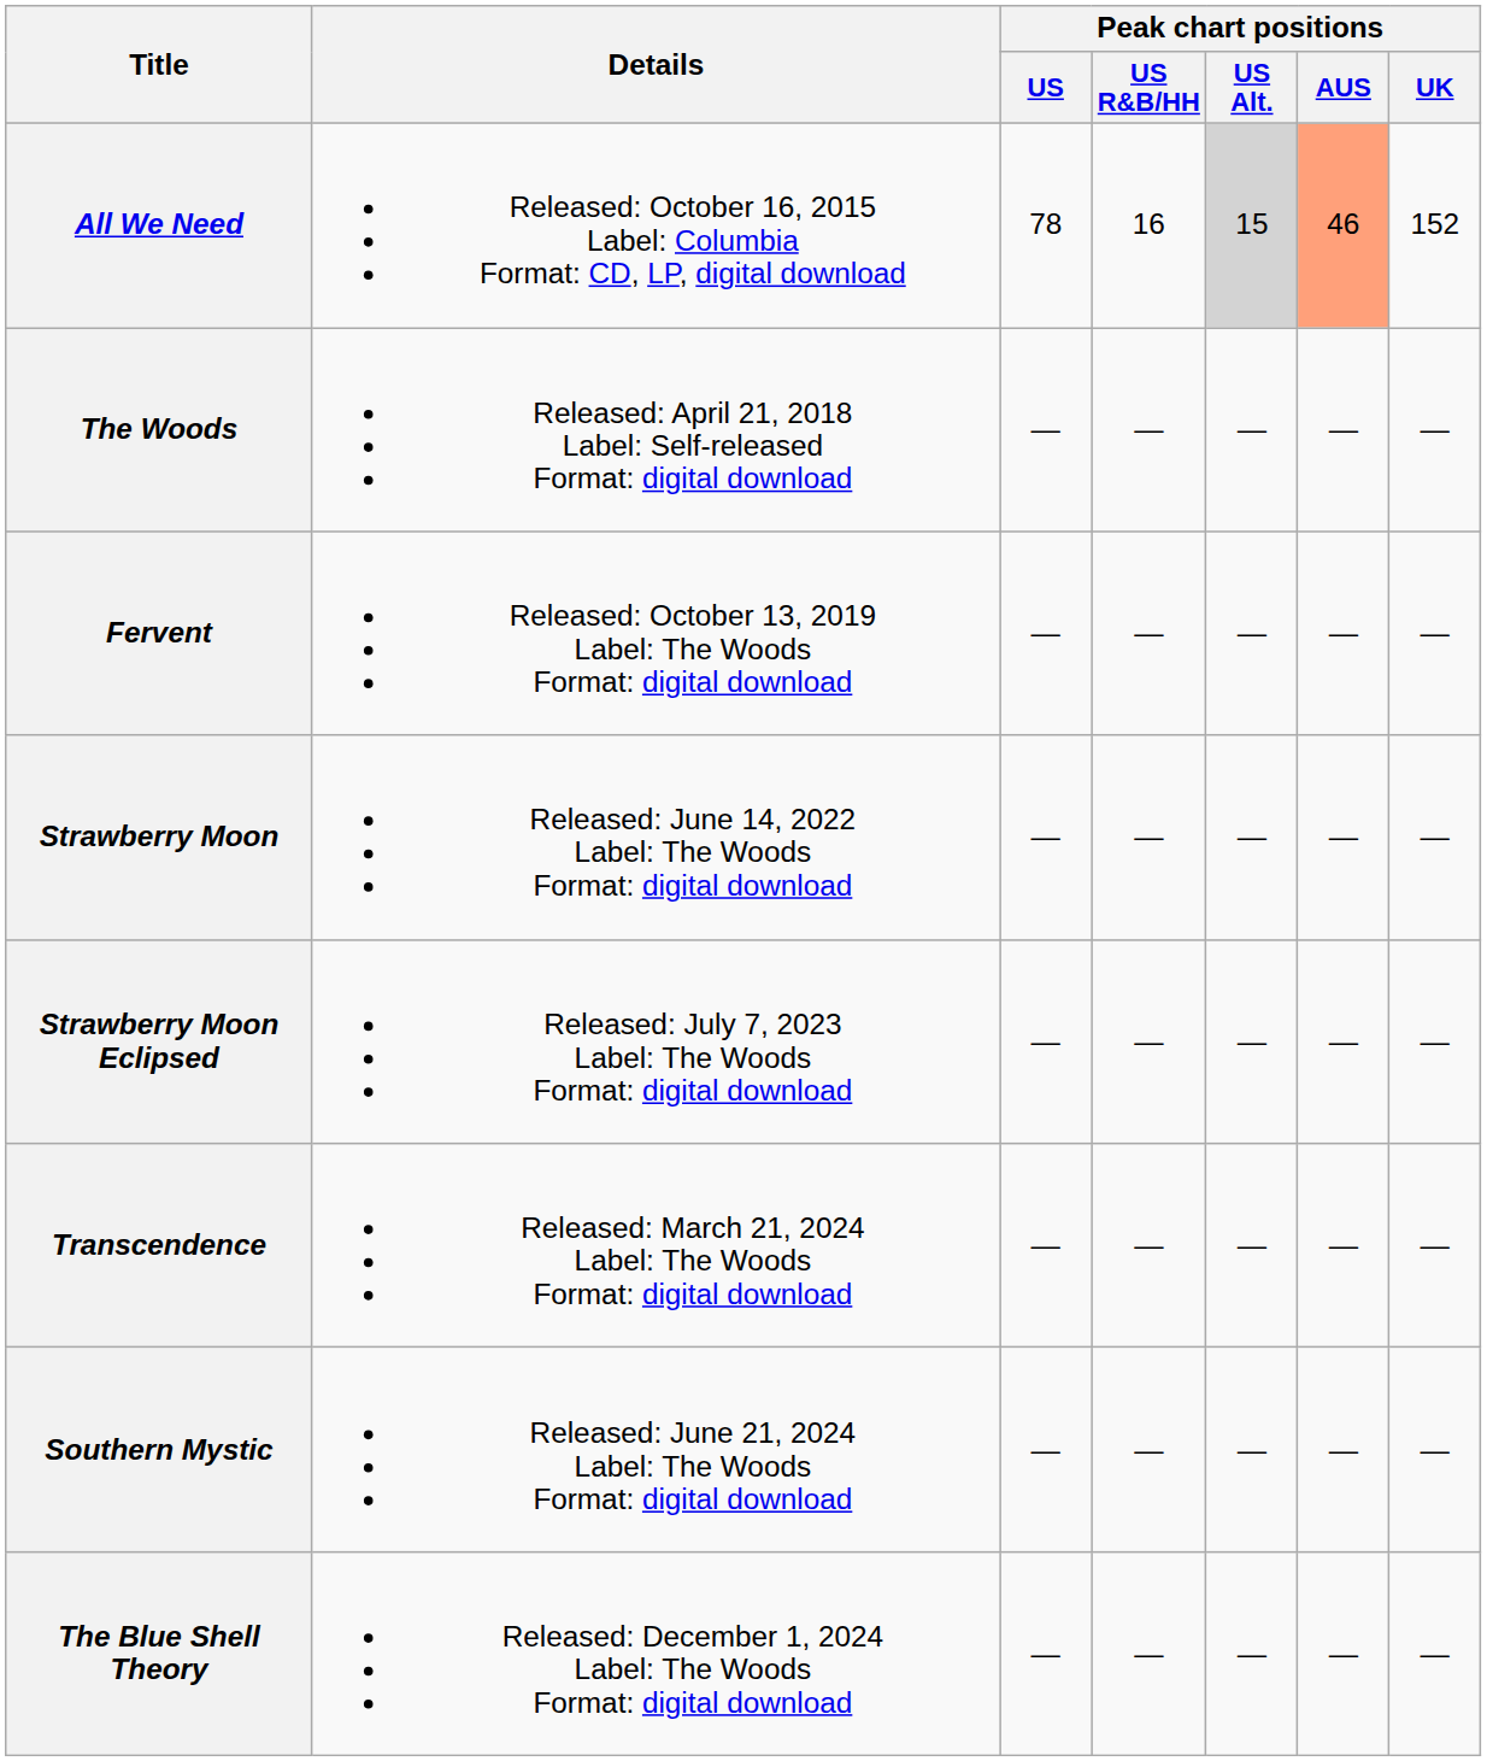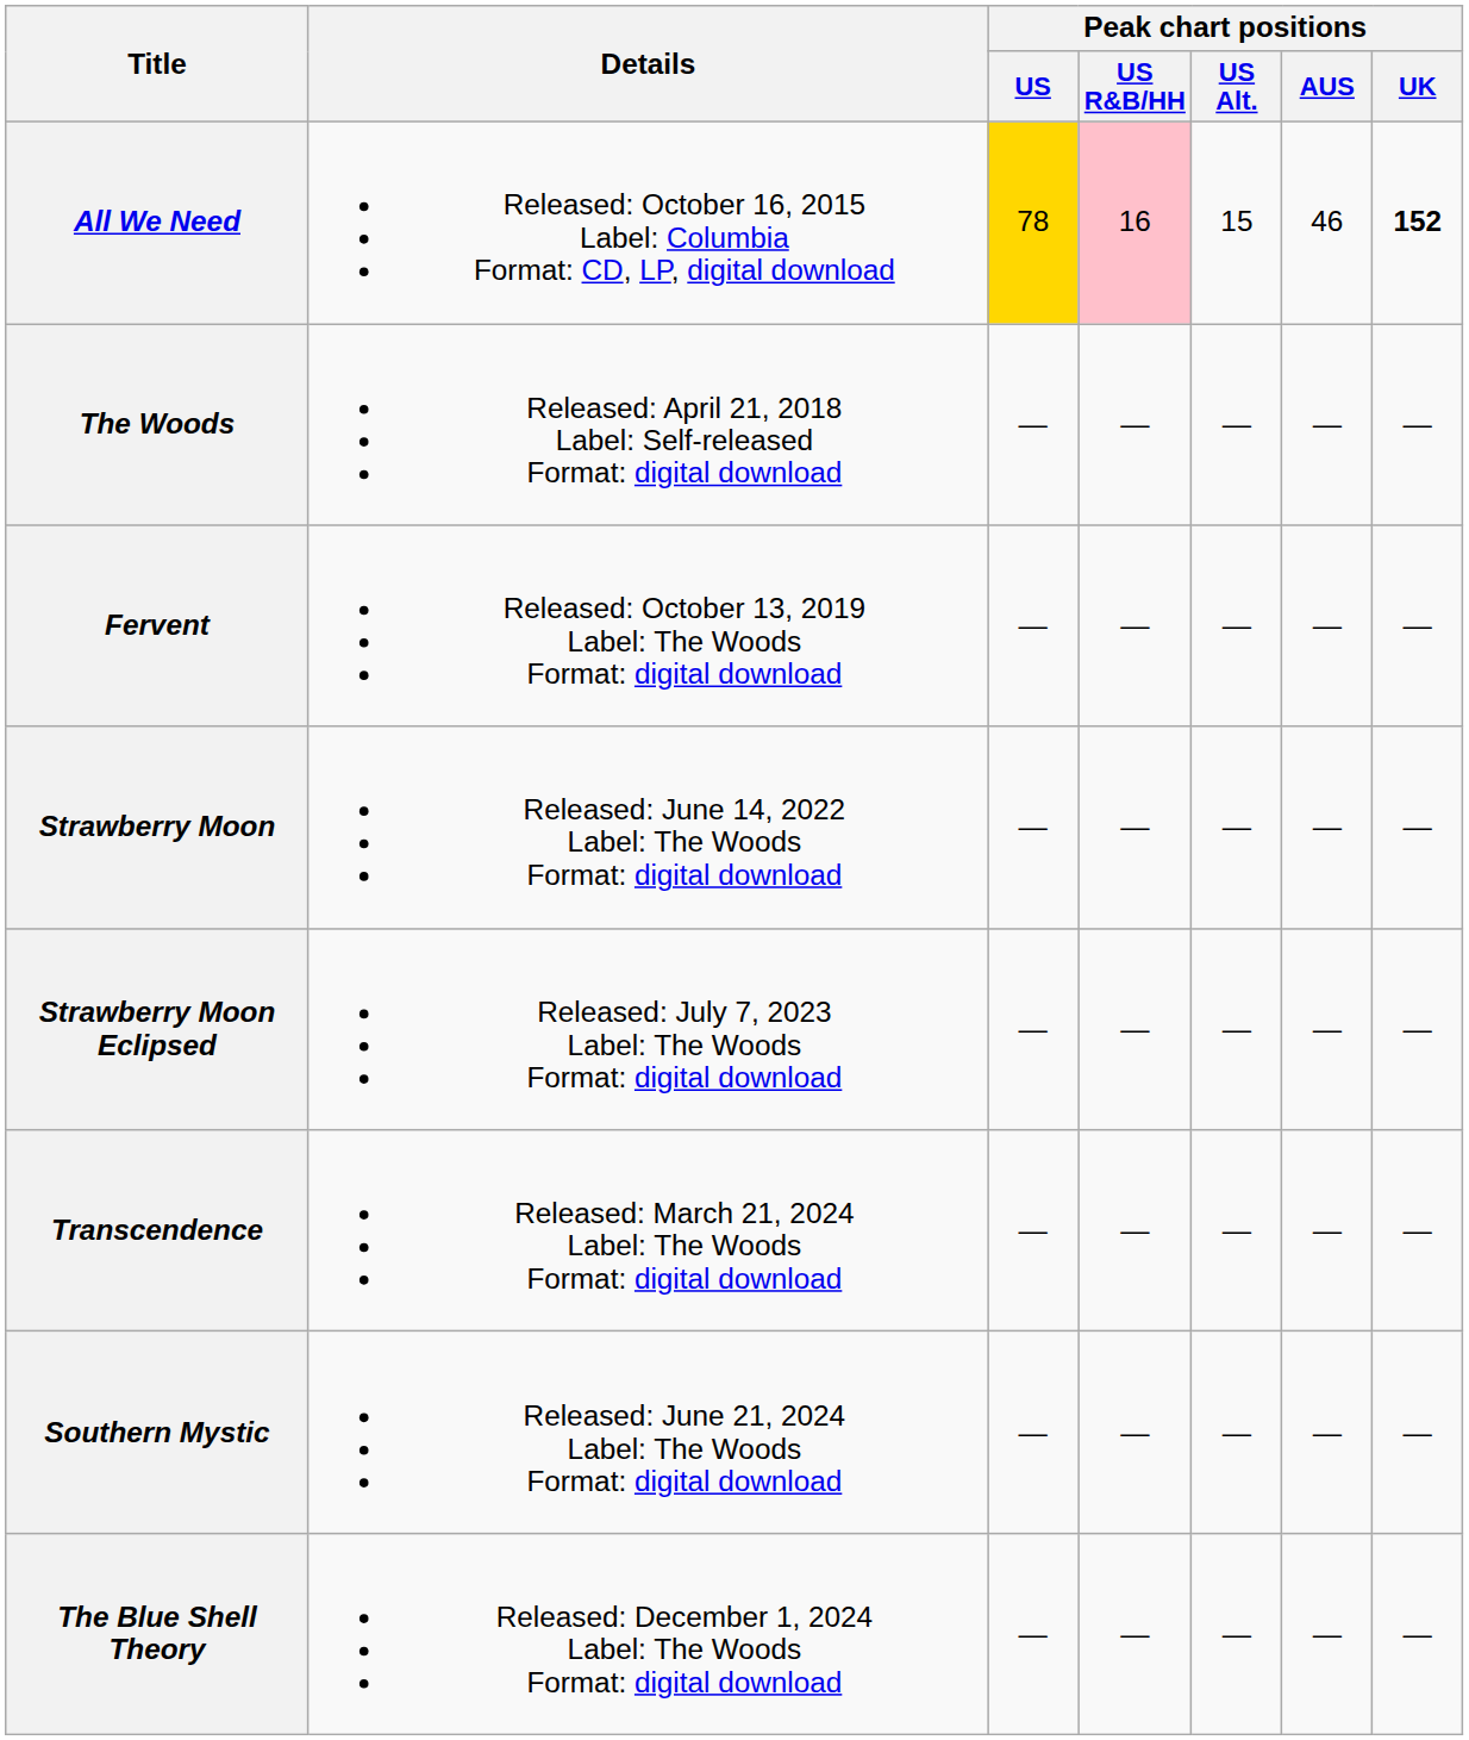All We Need | Peak chart positions / US: no background -> gold background
All We Need | Peak chart positions / US R&B/HH: no background -> pink background
All We Need | Peak chart positions / US Alt.: lightgrey background -> no background
All We Need | Peak chart positions / AUS: lightsalmon background -> no background
All We Need | Peak chart positions / UK: normal -> bold
